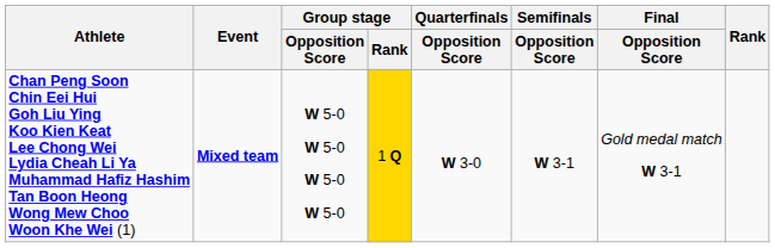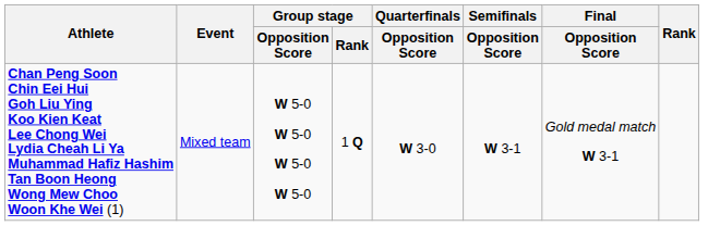row 3 | Event: bold -> normal
row 3 | Group stage / Rank: gold background -> no background
